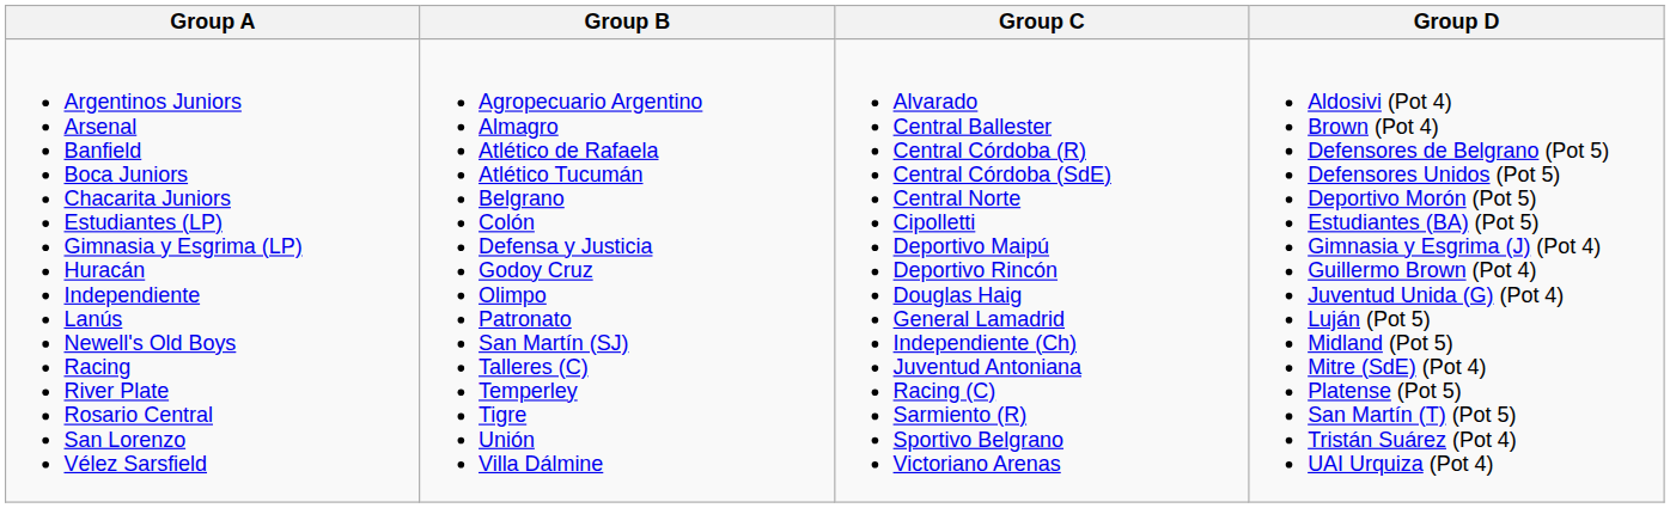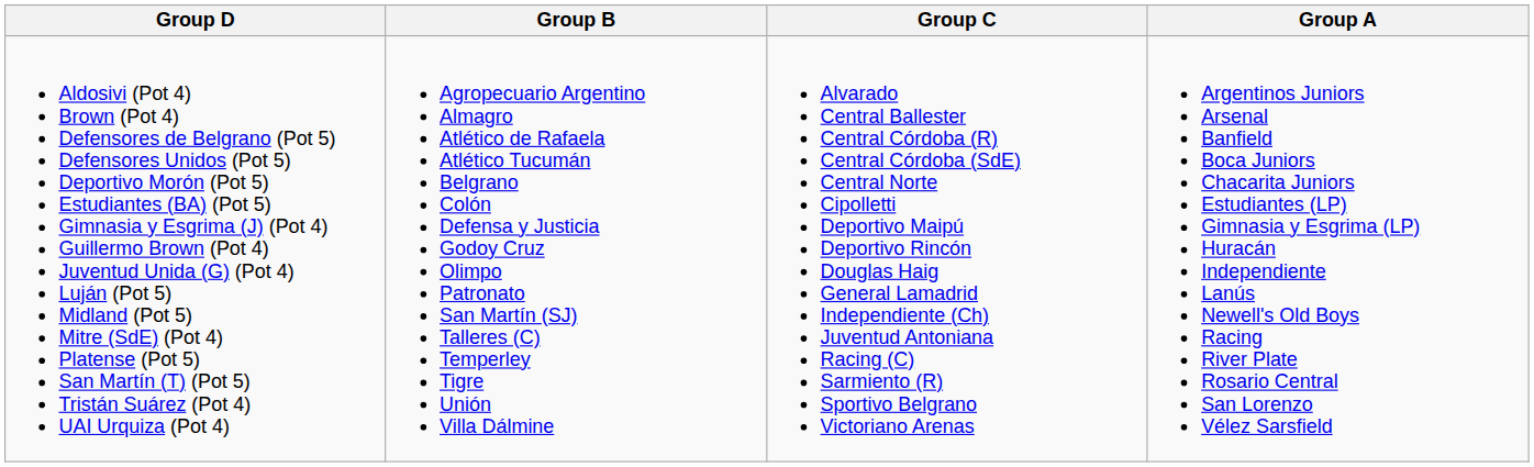columns swapped: Group A <-> Group D
